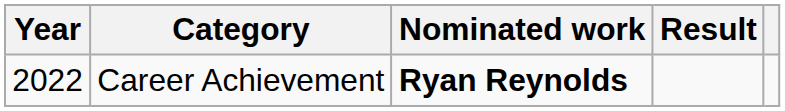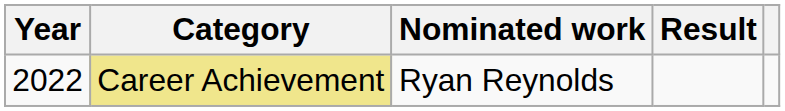row 2 | Category: no background -> khaki background
row 2 | Nominated work: bold -> normal
